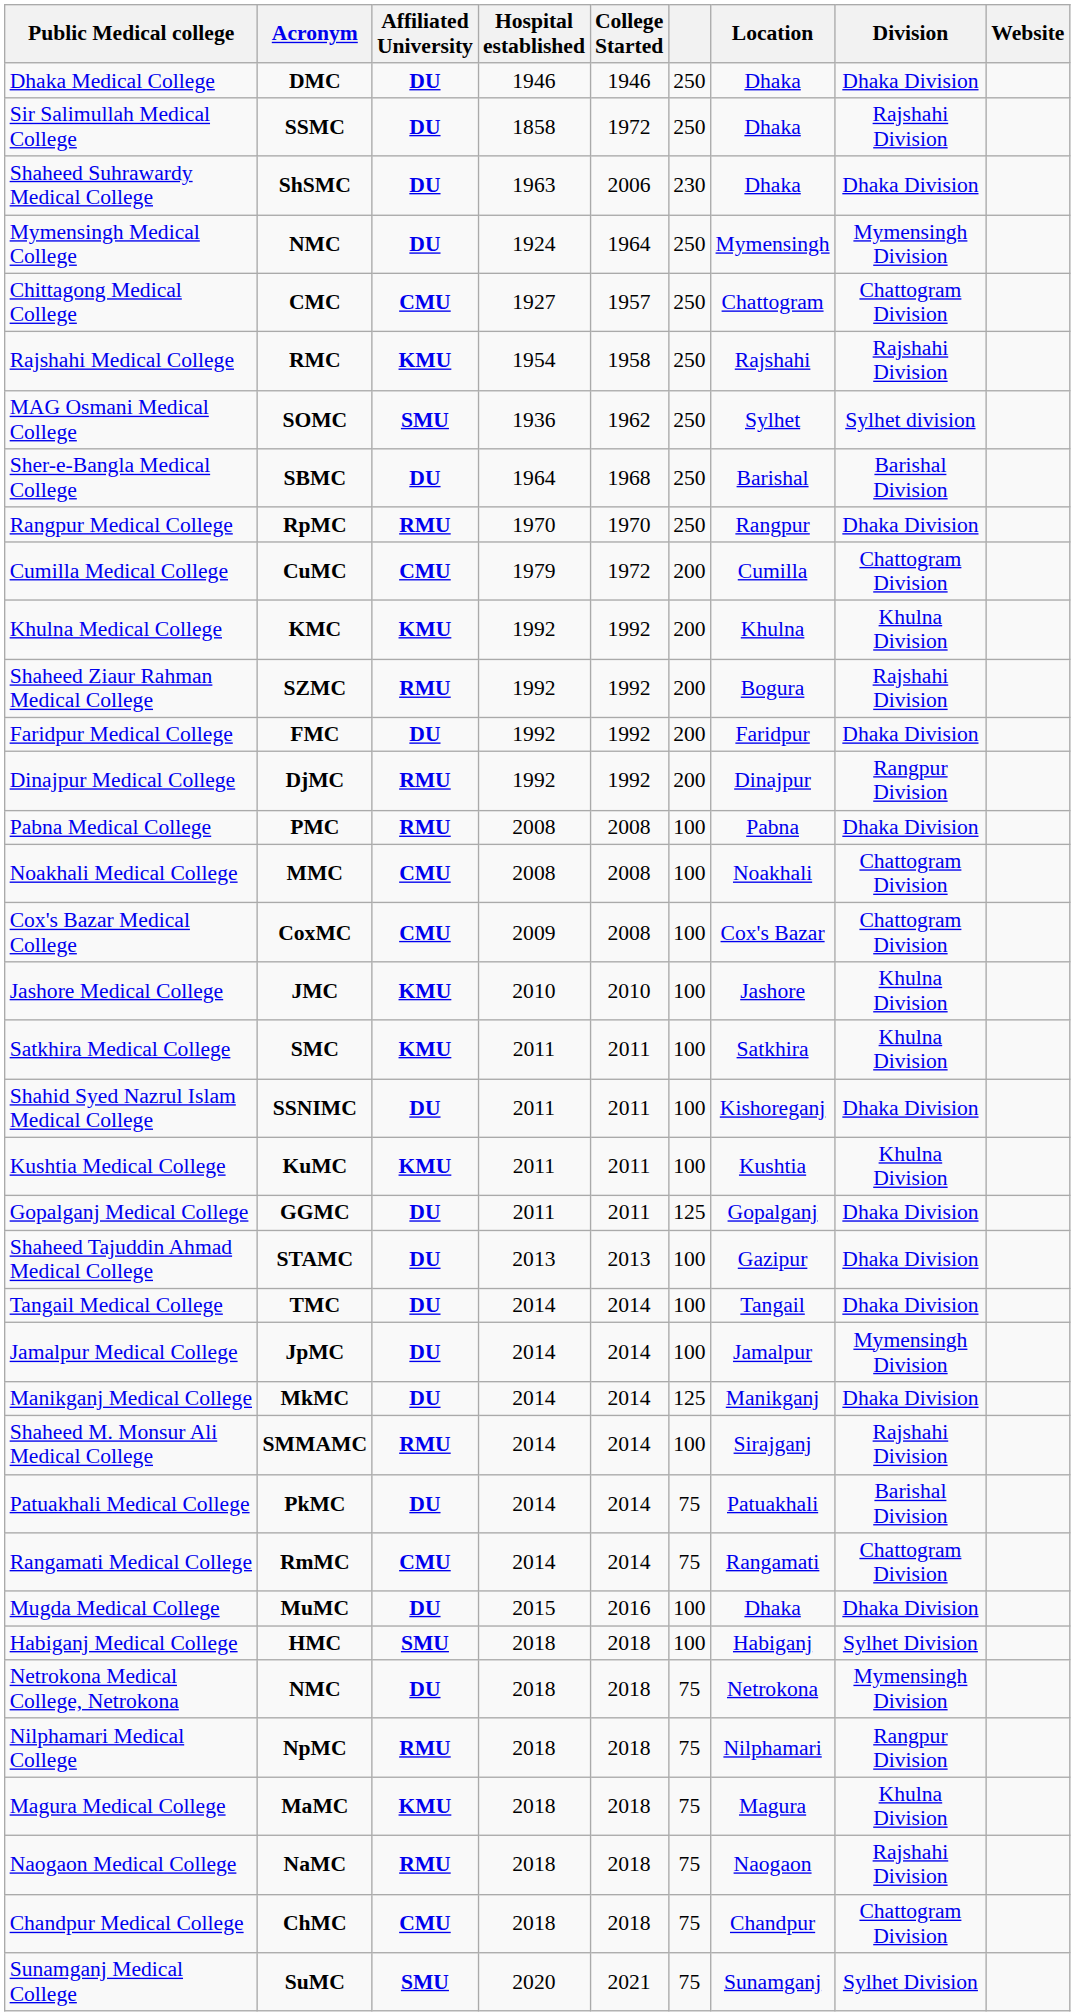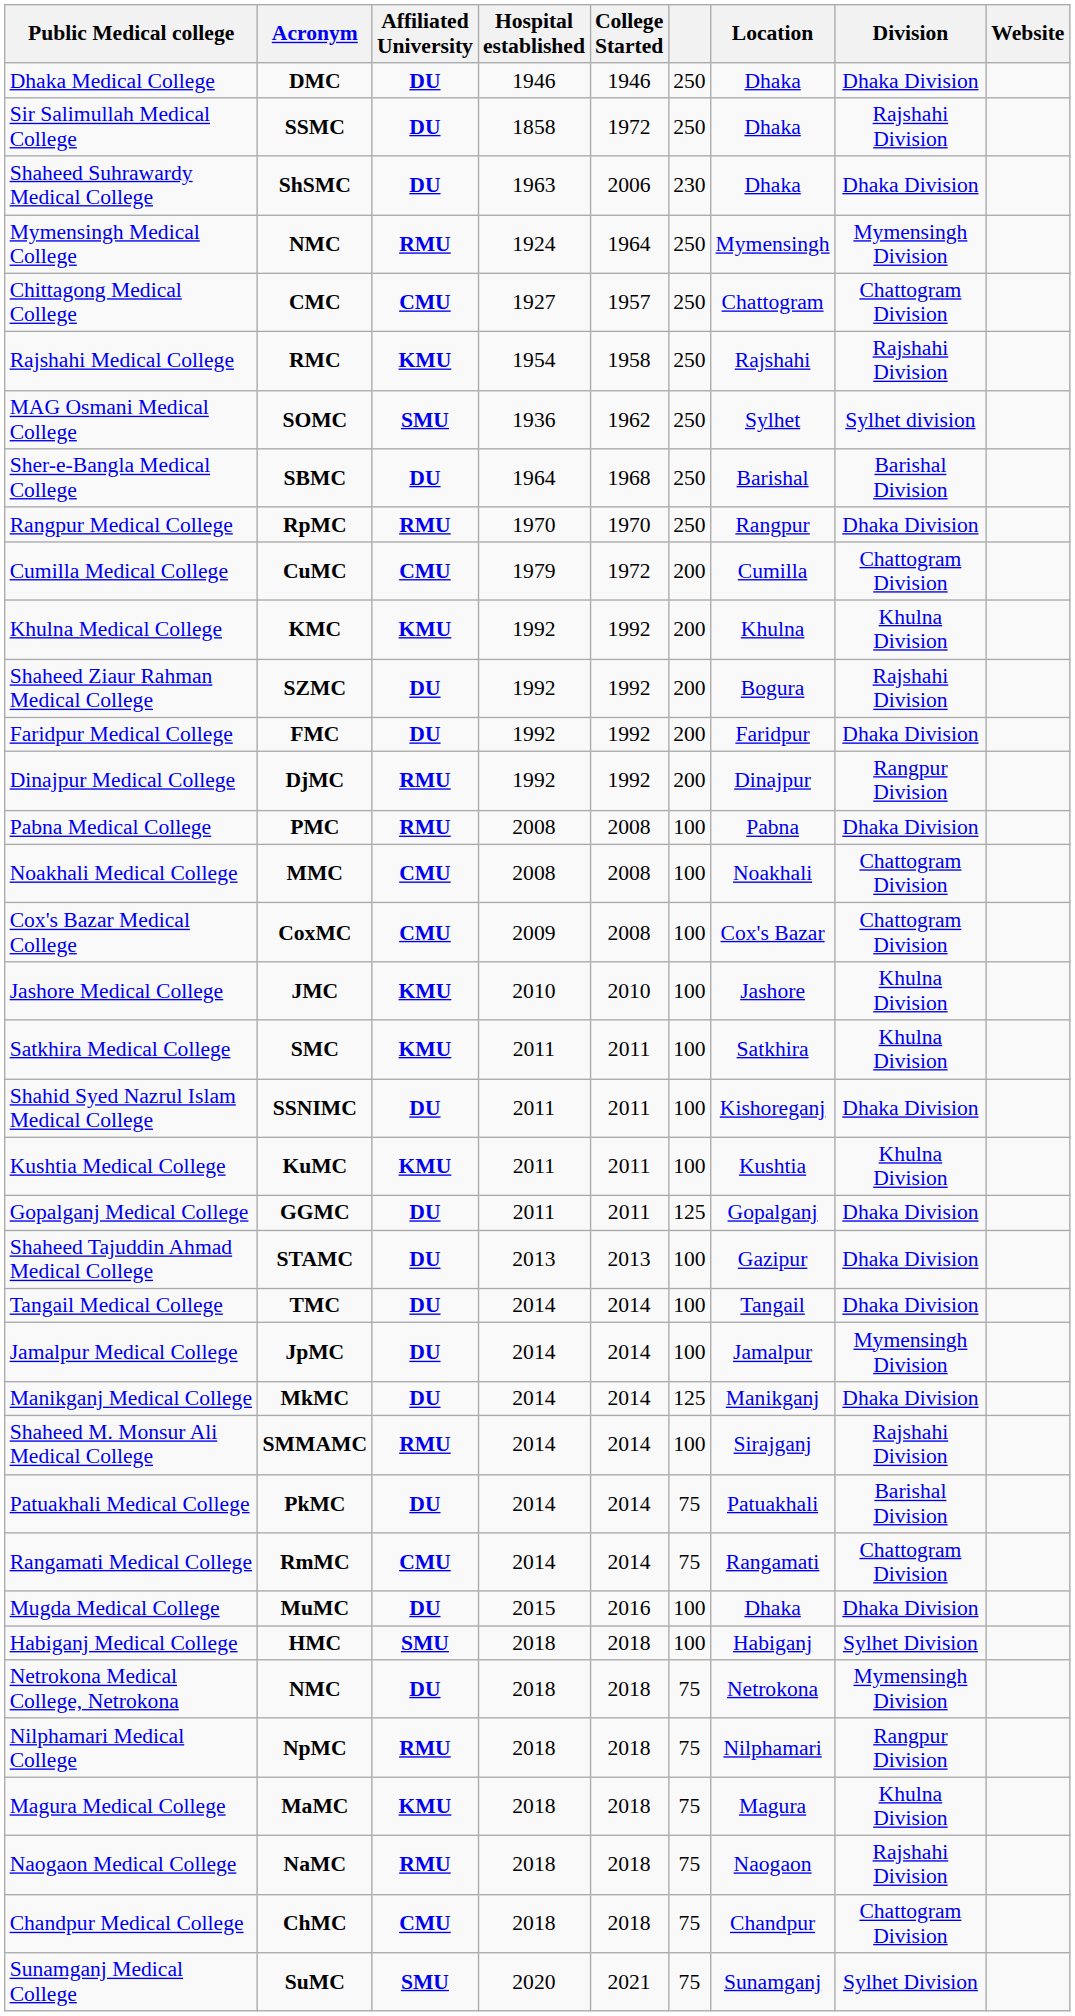Mymensingh Medical College | Affiliated University: DU -> RMU
Shaheed Ziaur Rahman Medical College | Affiliated University: RMU -> DU
